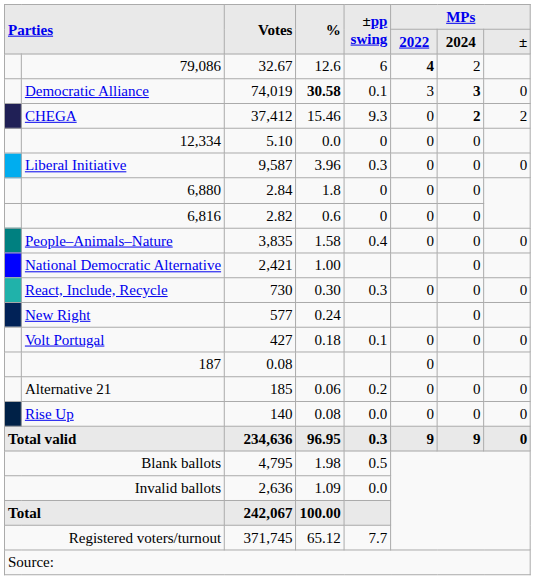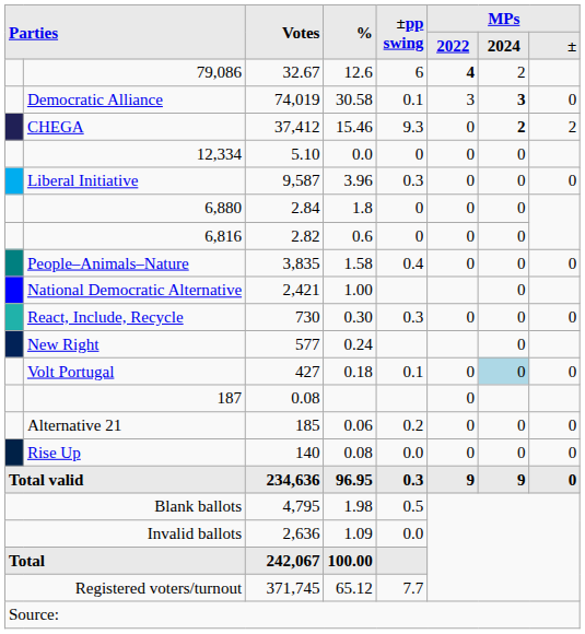Democratic Alliance | %: bold -> normal
Volt Portugal | MPs / 2024: no background -> lightblue background
